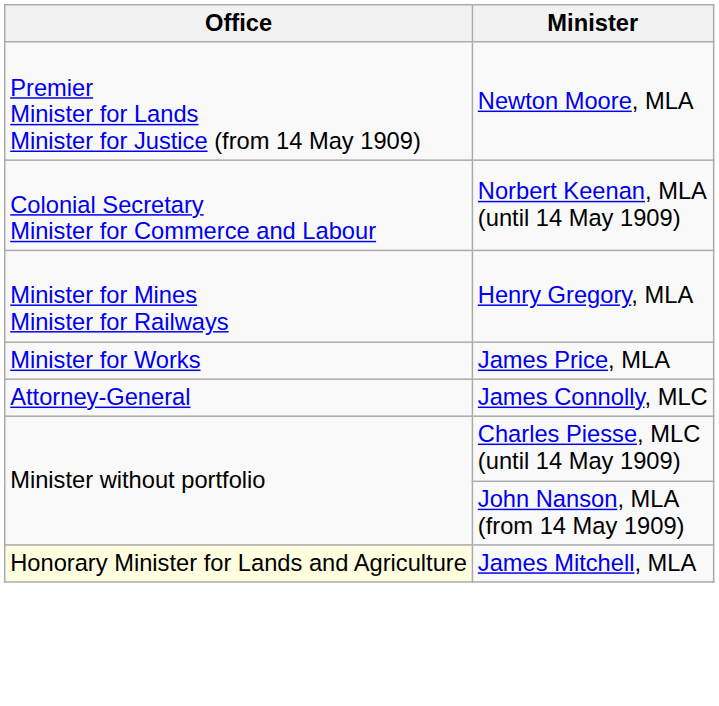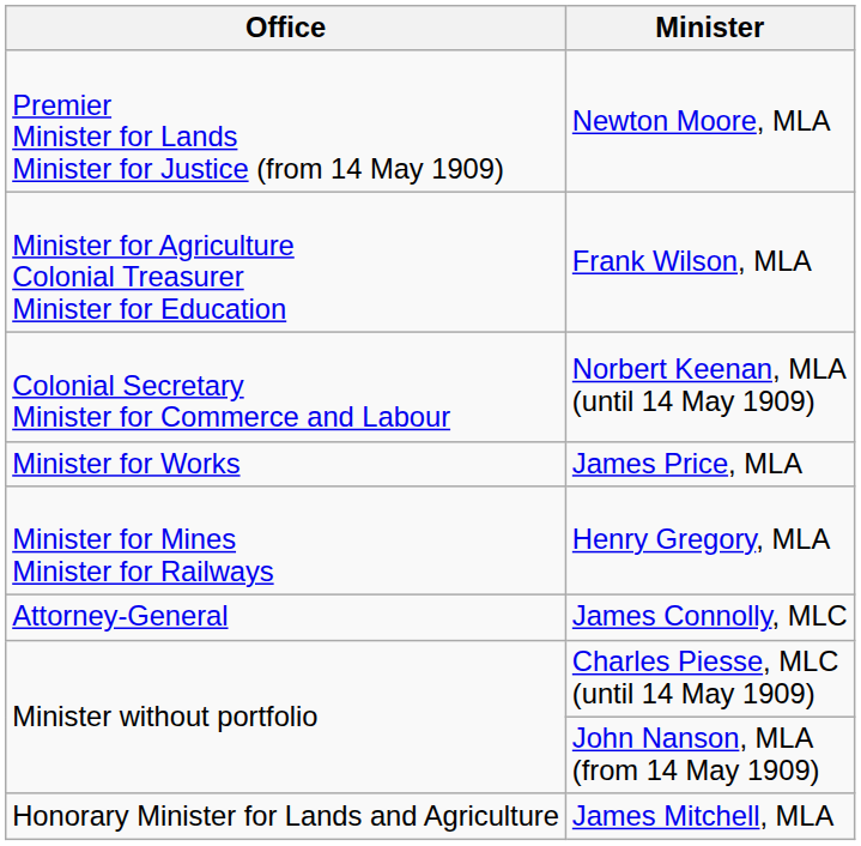+ row: Minister for Agriculture Colonial Treasurer Minister for Education | Frank Wilson, MLA
rows swapped: James Price, MLA <-> Henry Gregory, MLA
James Mitchell, MLA | Office: lightyellow background -> no background
